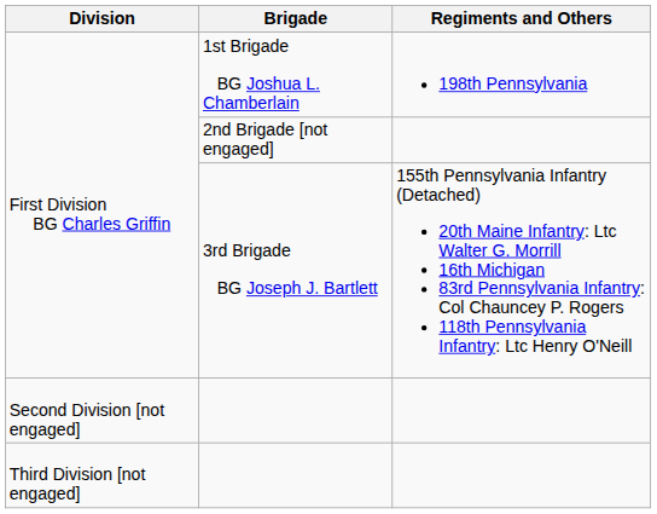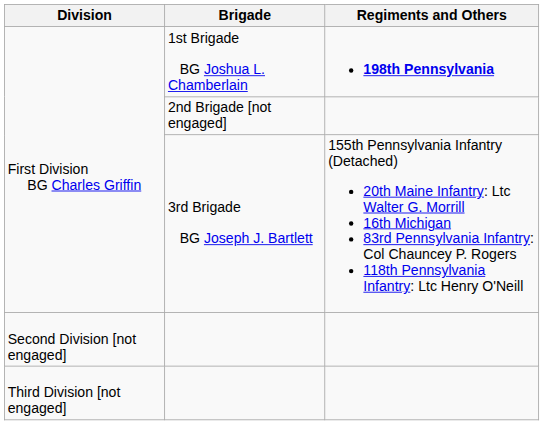1st Brigade BG Joshua L. Chamberlain | Regiments and Others: normal -> bold
